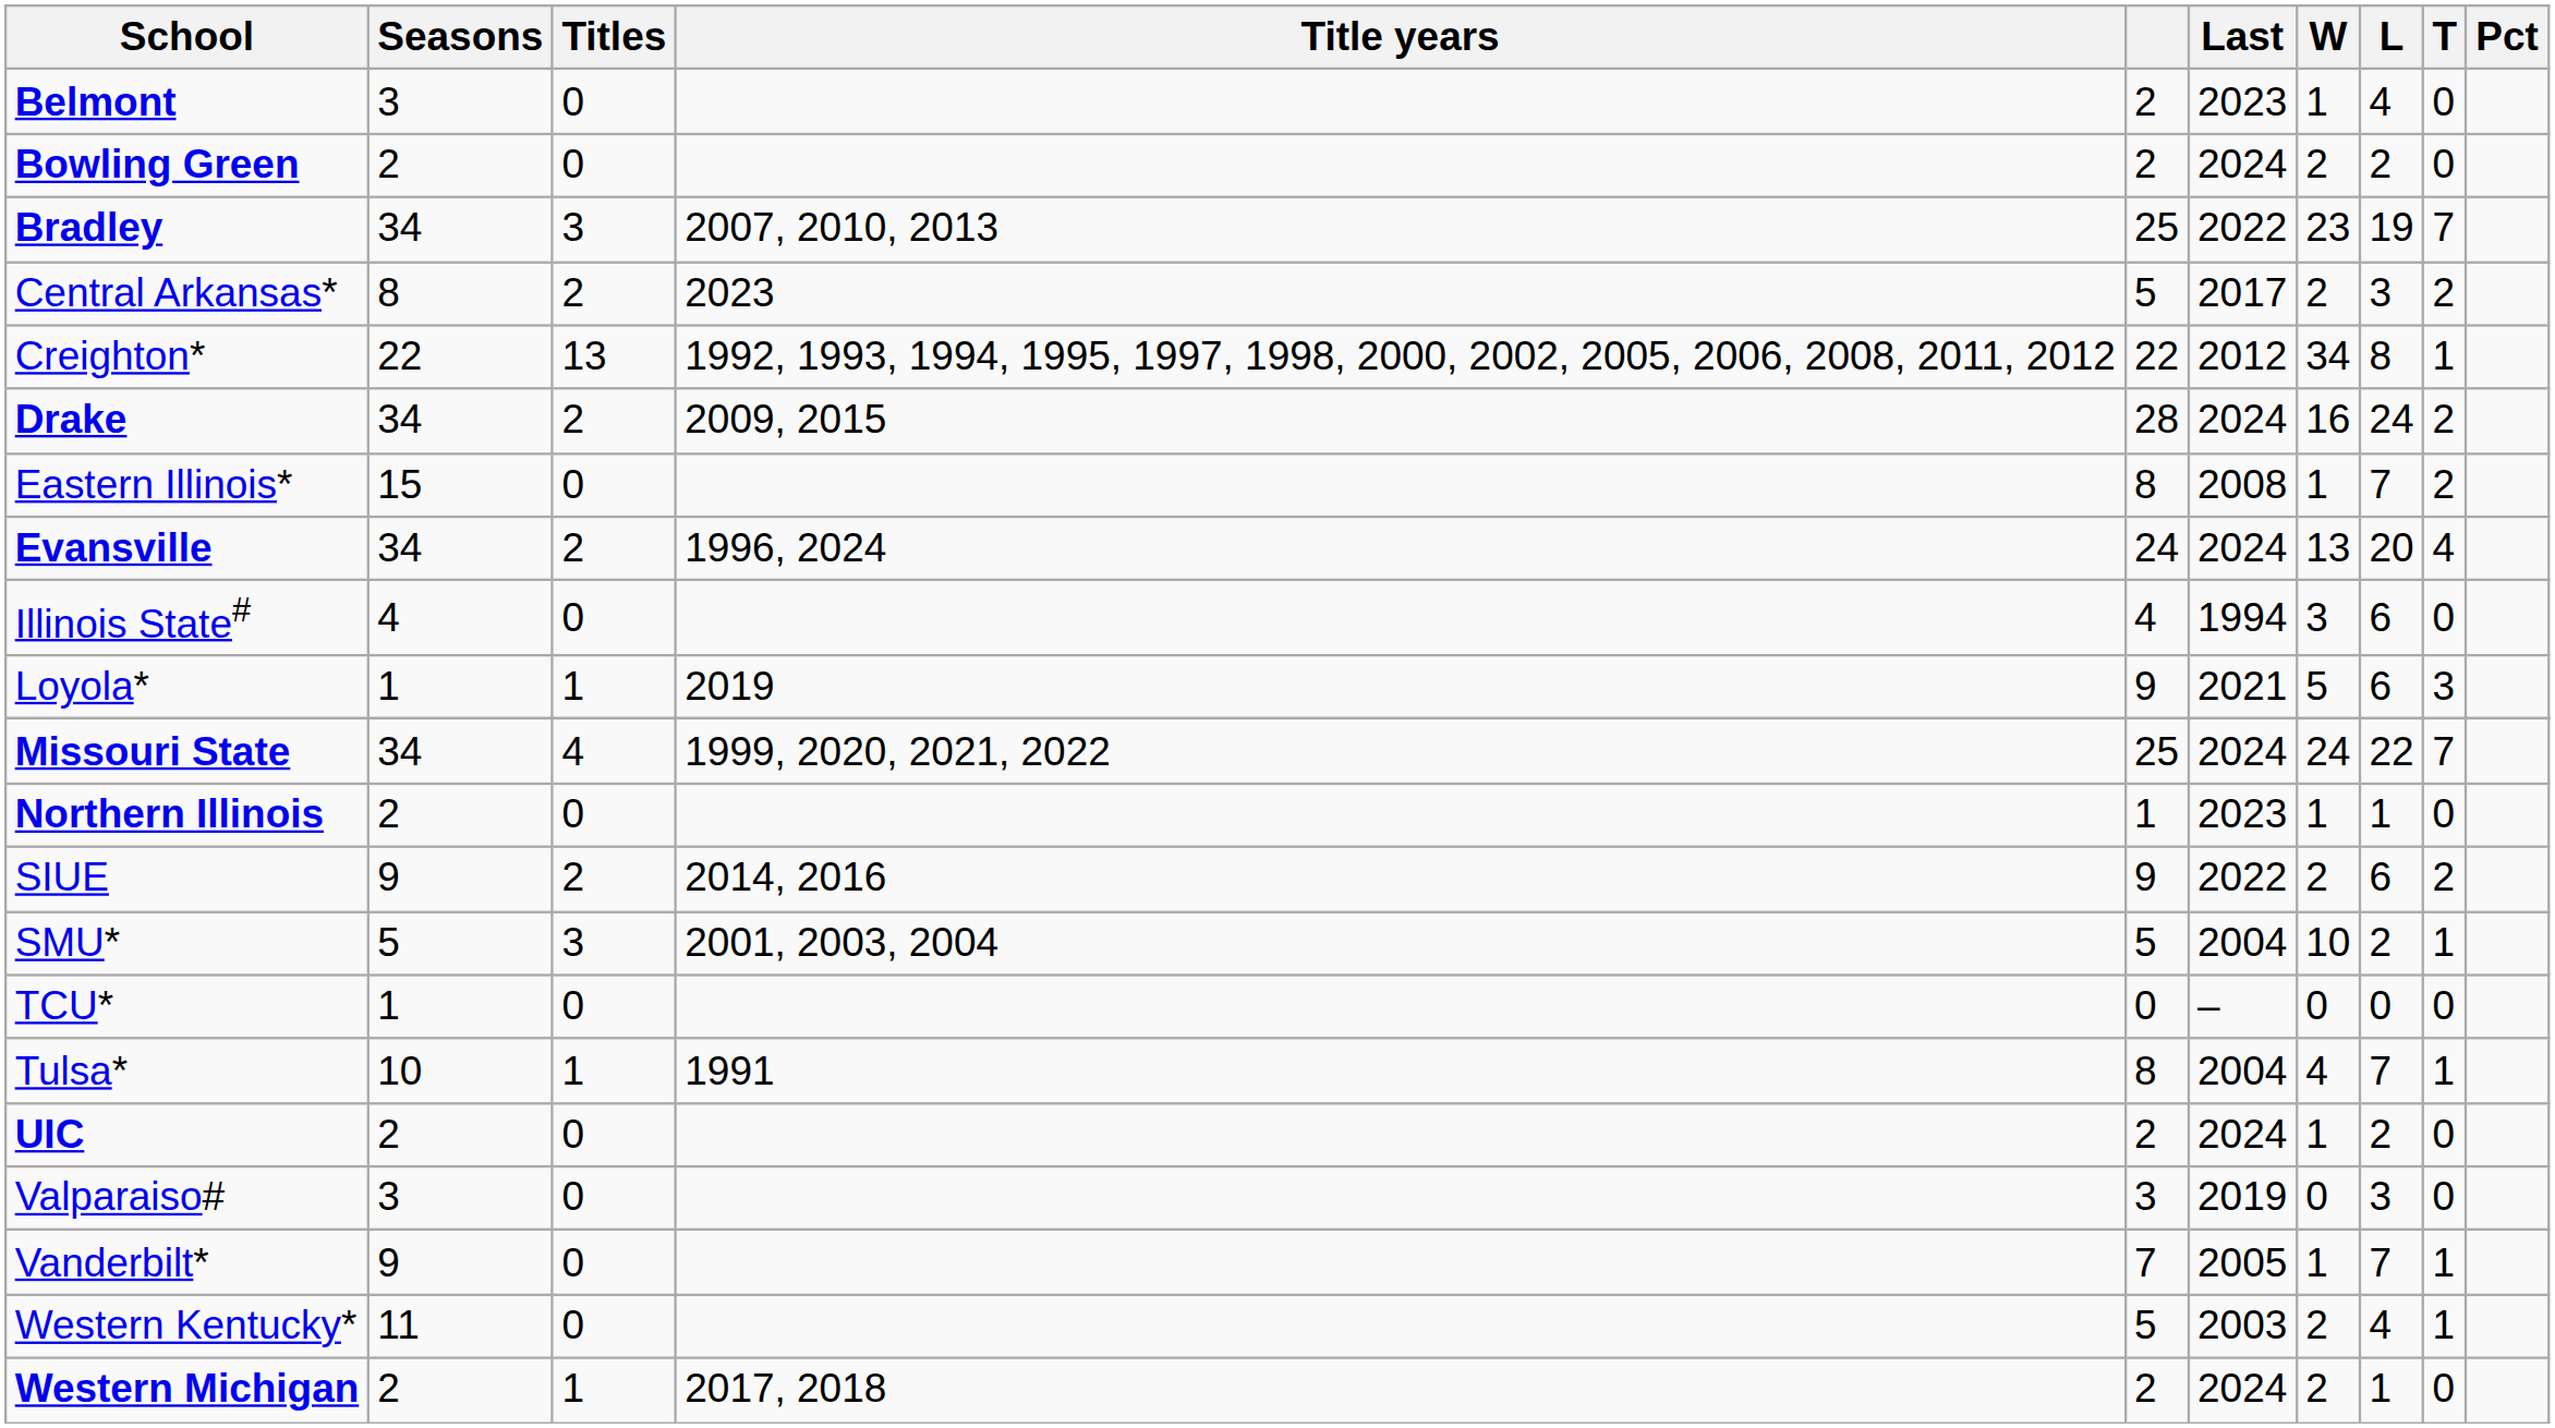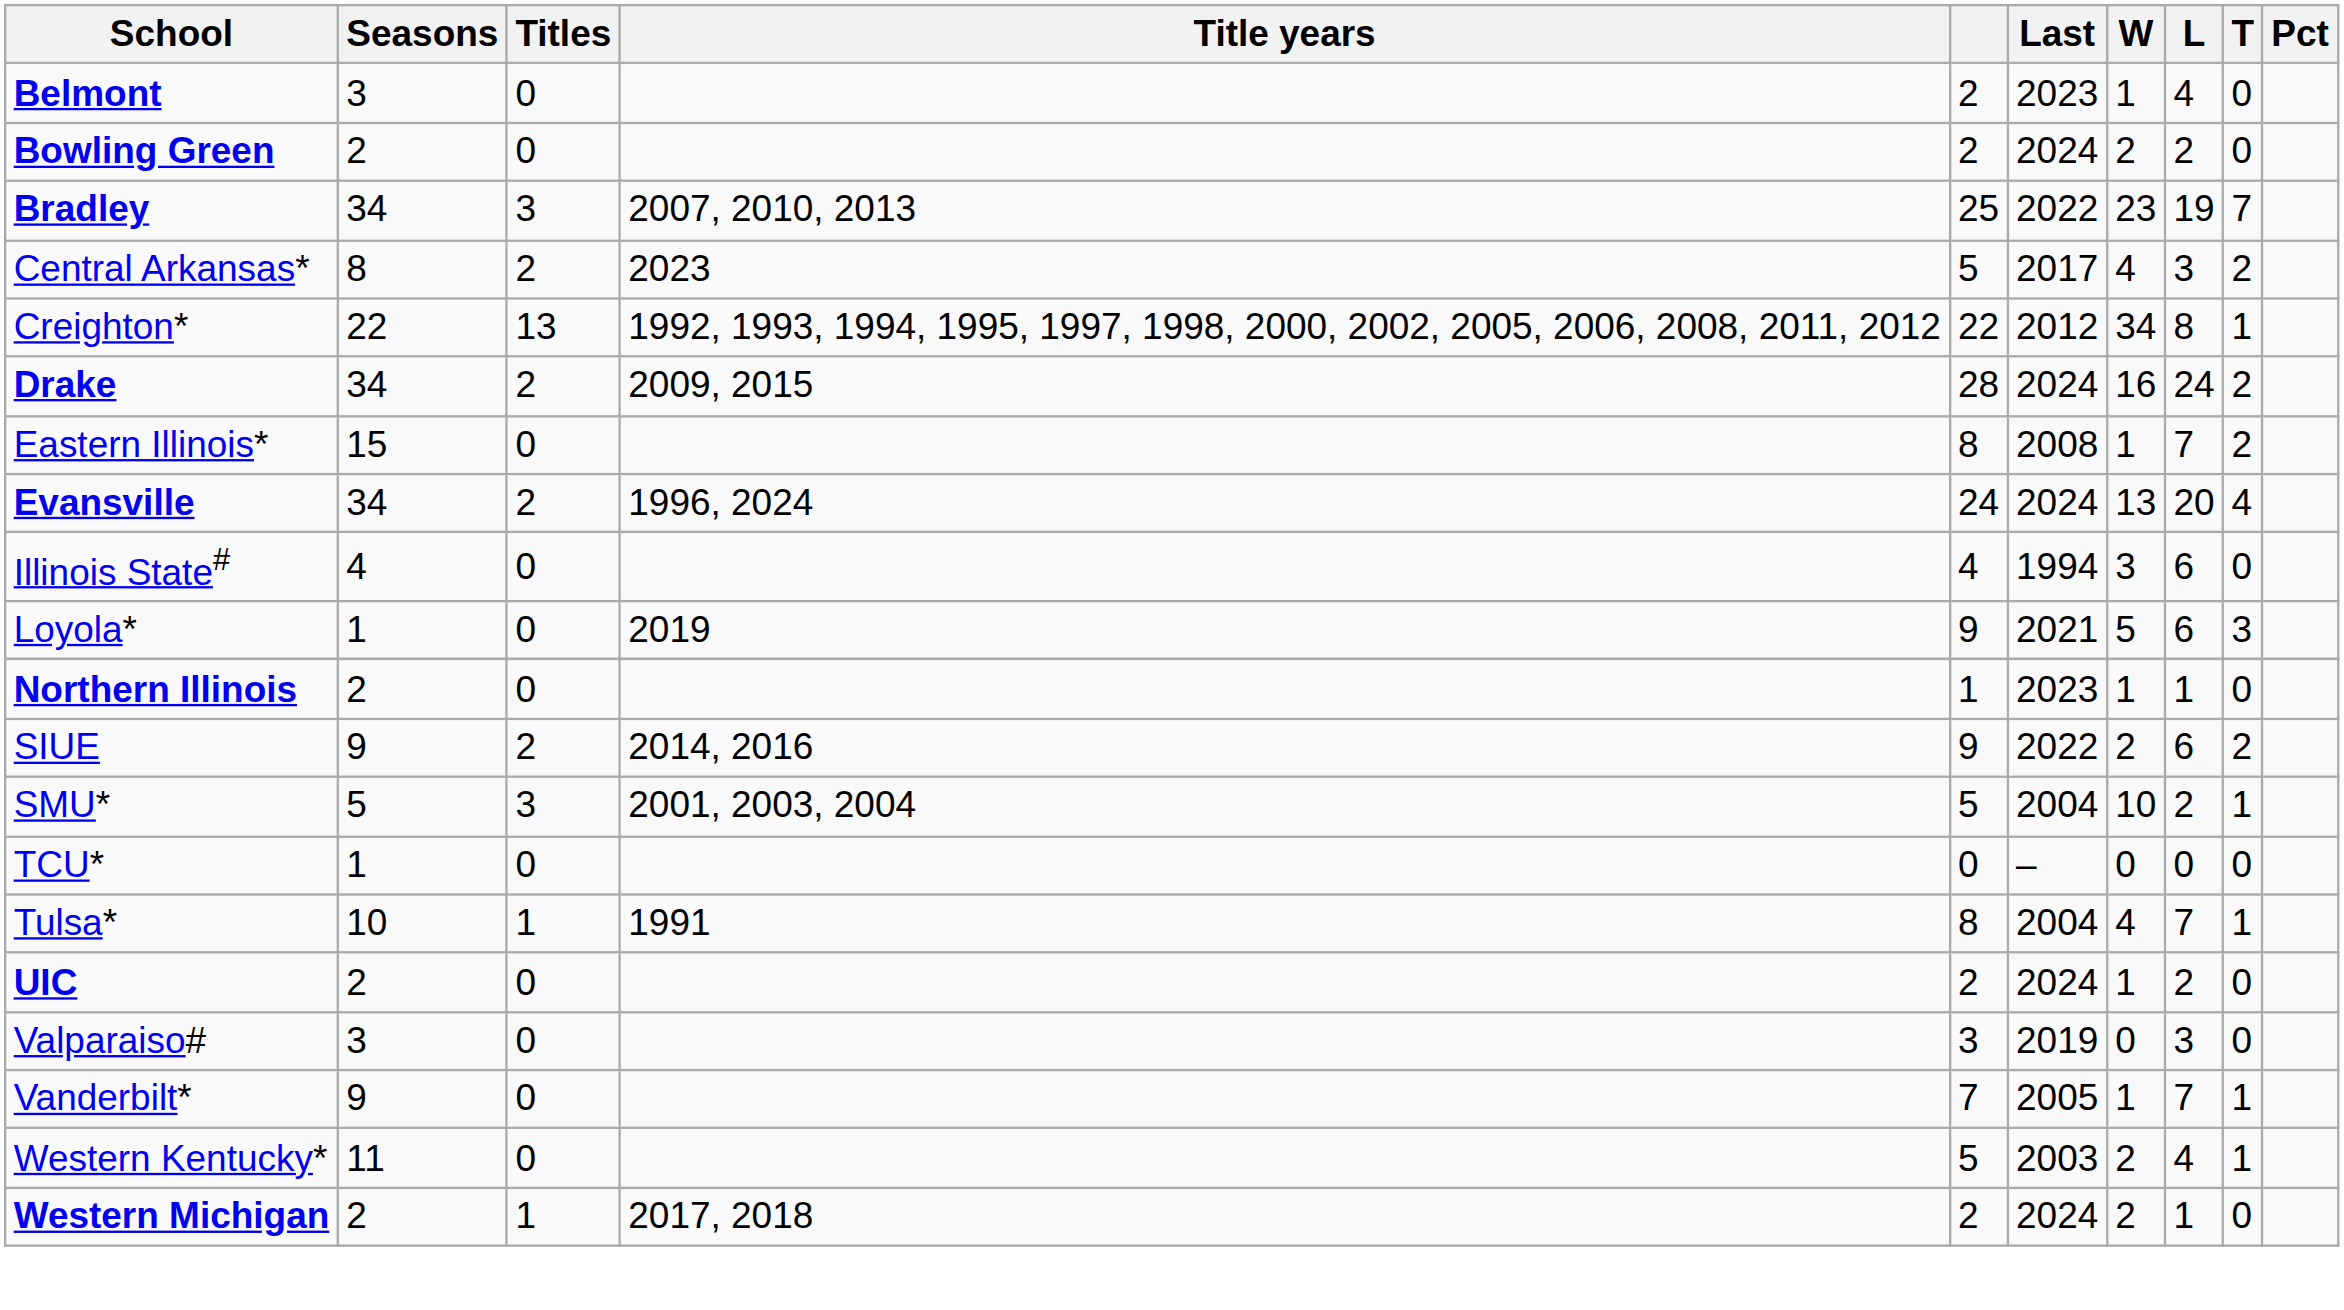Central Arkansas* | W: 2 -> 4
Loyola* | Titles: 1 -> 0
- row: Missouri State | 34 | 4 | 1999, 2020, 2021, 2022 | 25 | 2024 | 24 | 22 | 7
